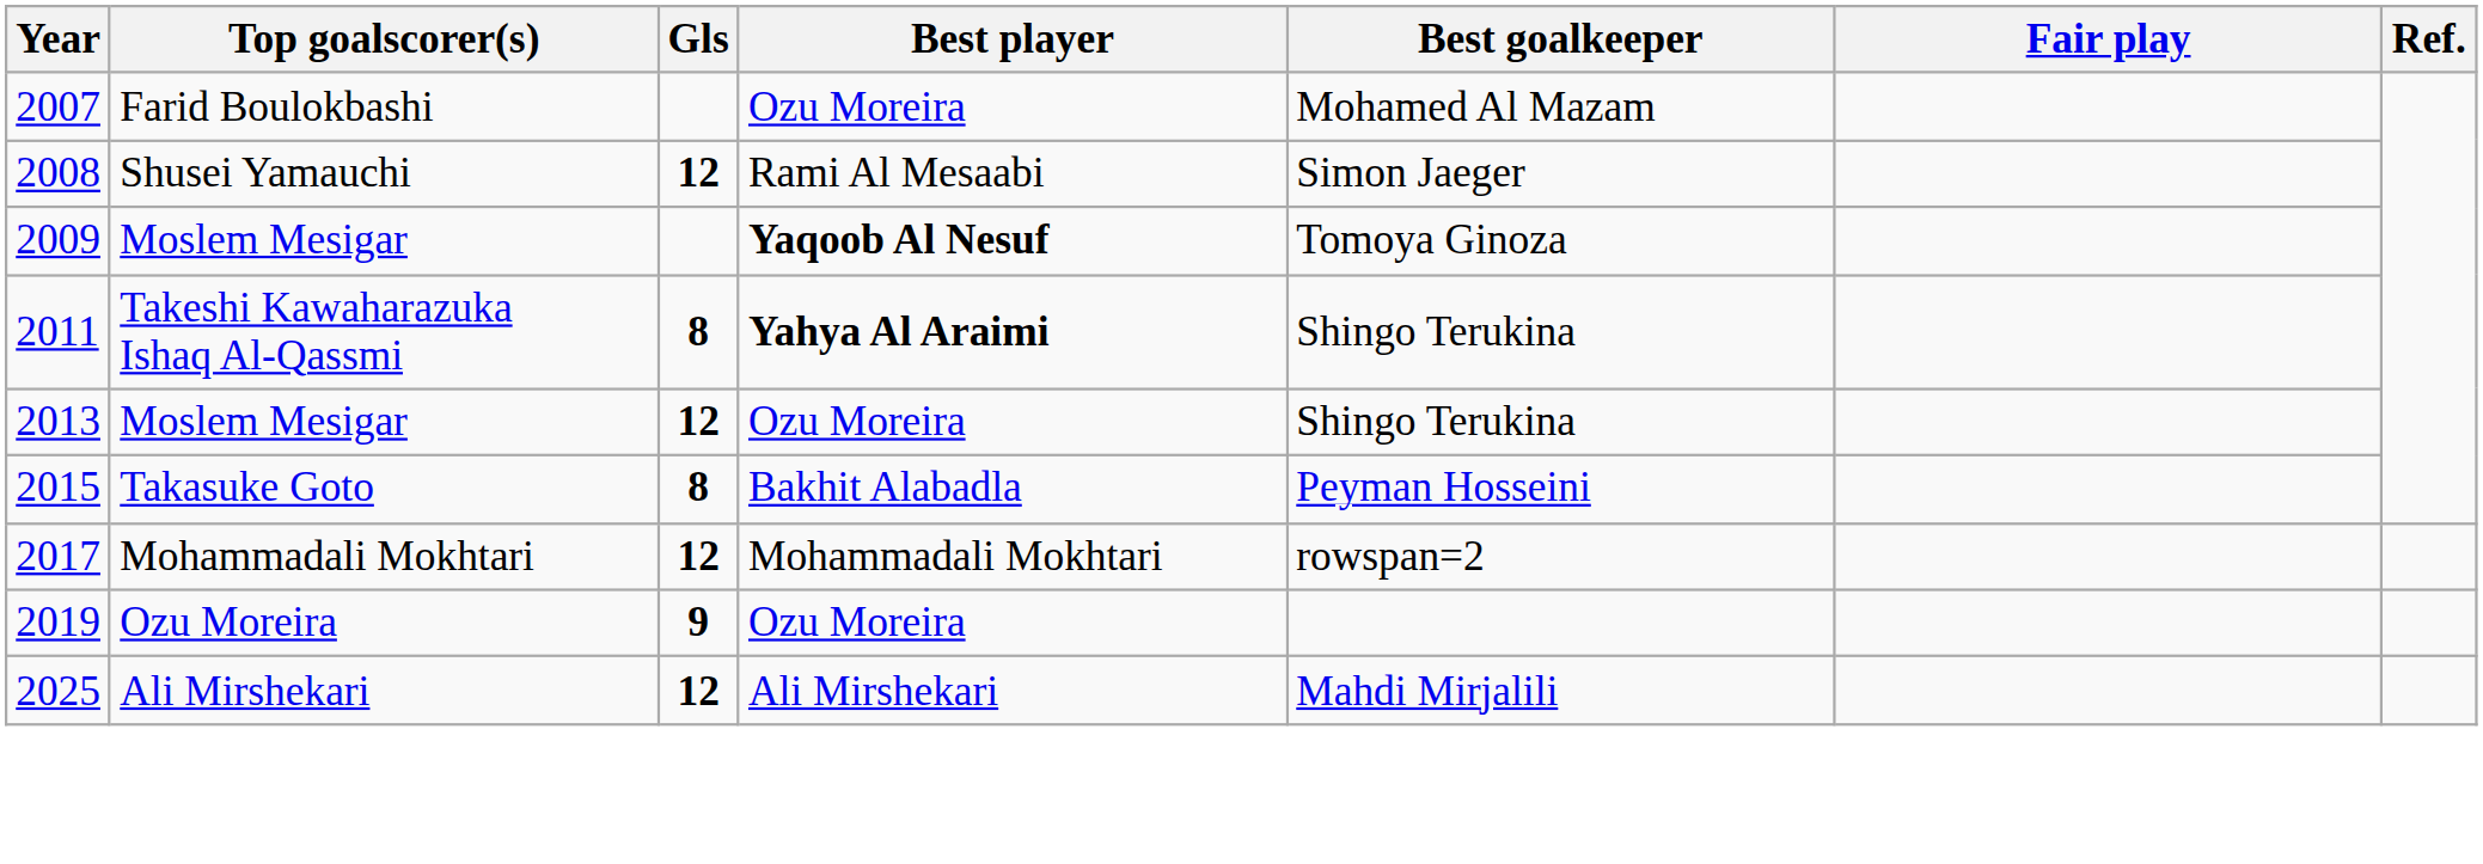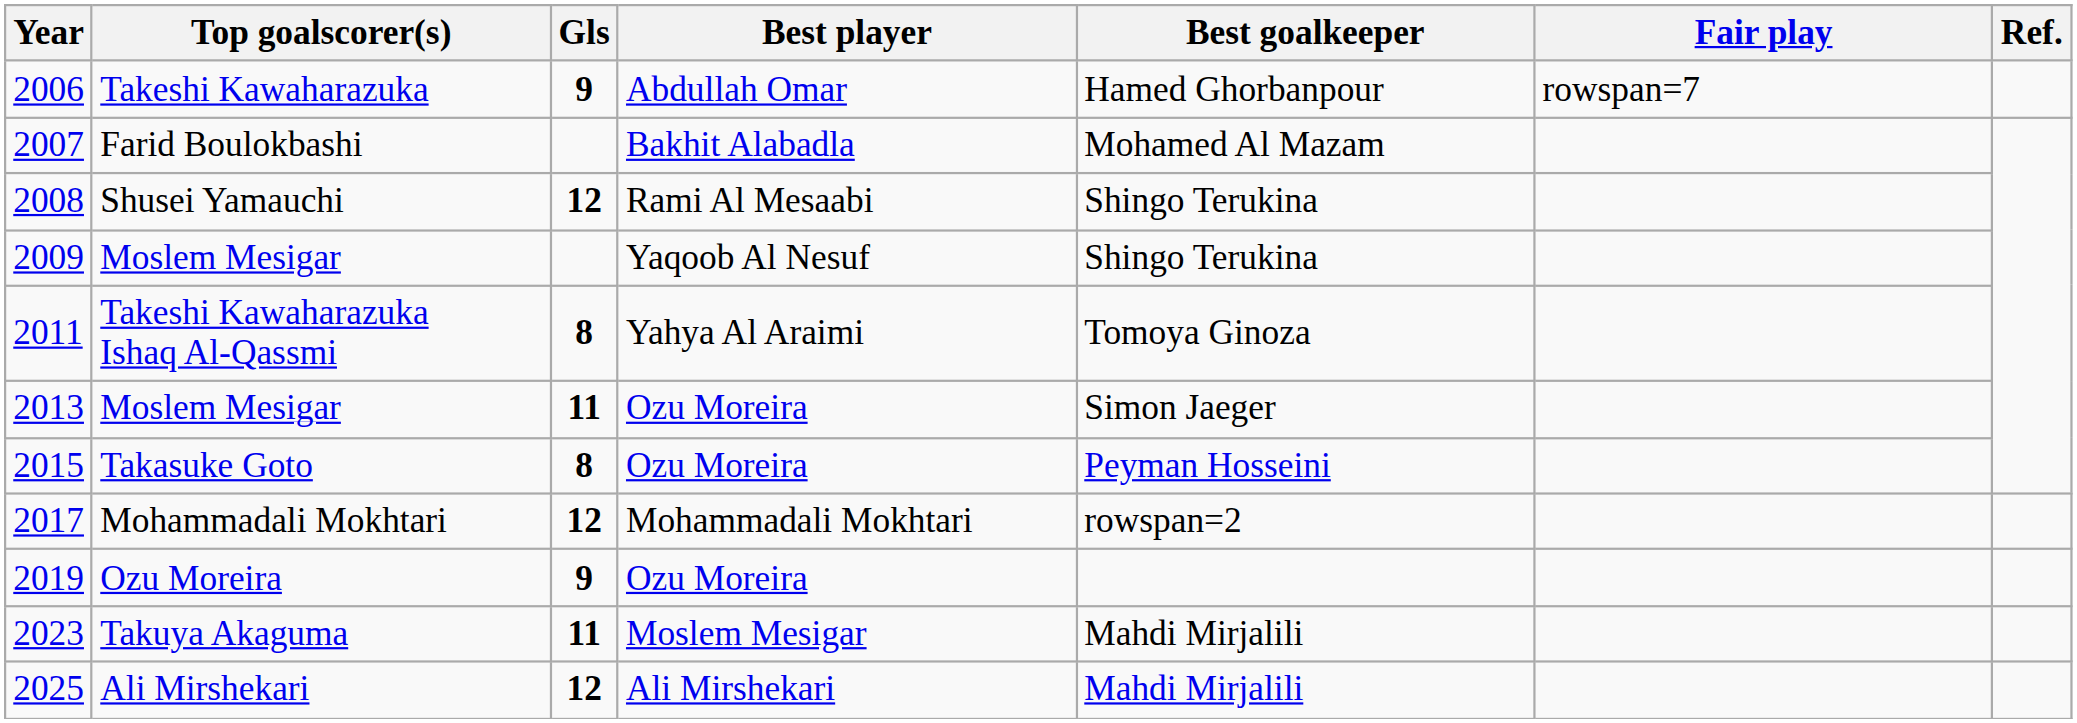+ row: 2006 | Takeshi Kawaharazuka | 9 | Abdullah Omar | Hamed Ghorbanpour | rowspan=7
Farid Boulokbashi | Best player: Ozu Moreira -> Bakhit Alabadla
Shusei Yamauchi | Best goalkeeper: Simon Jaeger -> Shingo Terukina
2009 / Moslem Mesigar | Best player: bold -> normal
2009 / Moslem Mesigar | Best goalkeeper: Tomoya Ginoza -> Shingo Terukina
Takeshi Kawaharazuka Ishaq Al-Qassmi | Best player: bold -> normal
Takeshi Kawaharazuka Ishaq Al-Qassmi | Best goalkeeper: Shingo Terukina -> Tomoya Ginoza
2013 / Moslem Mesigar | Gls: 12 -> 11
2013 / Moslem Mesigar | Best goalkeeper: Shingo Terukina -> Simon Jaeger
Takasuke Goto | Best player: Bakhit Alabadla -> Ozu Moreira
+ row: 2023 | Takuya Akaguma | 11 | Moslem Mesigar | Mahdi Mirjalili
